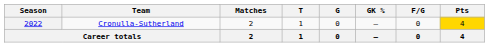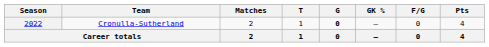2022 | G: normal -> bold
2022 | Pts: gold background -> no background
